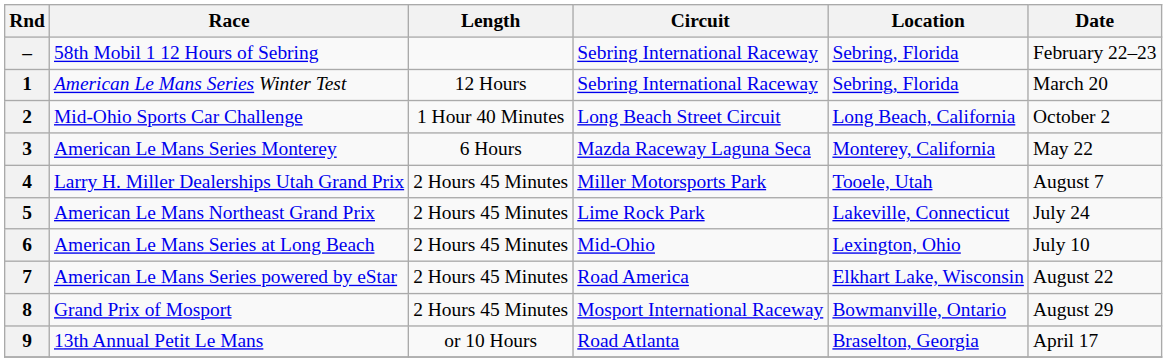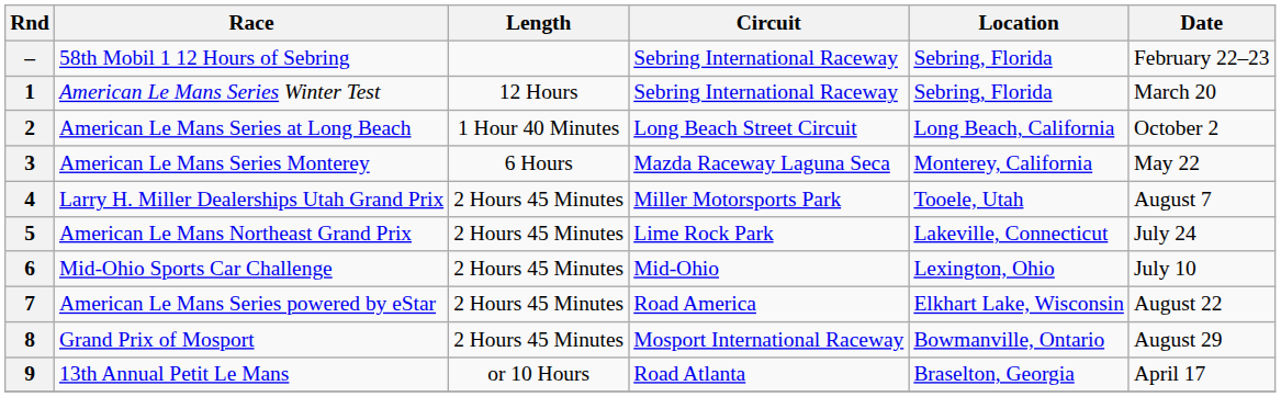2 | Race: Mid-Ohio Sports Car Challenge -> American Le Mans Series at Long Beach
6 | Race: American Le Mans Series at Long Beach -> Mid-Ohio Sports Car Challenge
